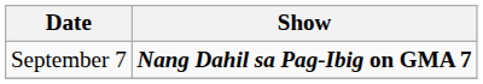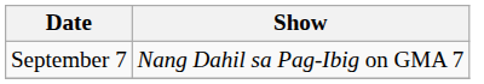September 7 | Show: bold -> normal
